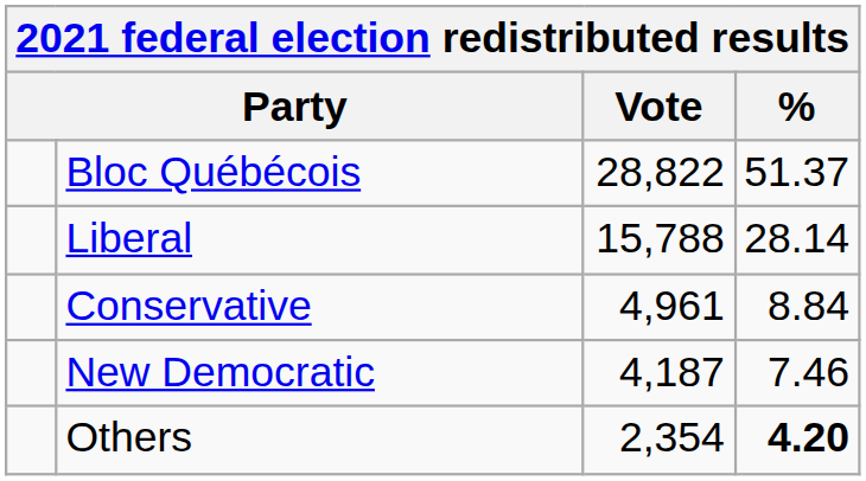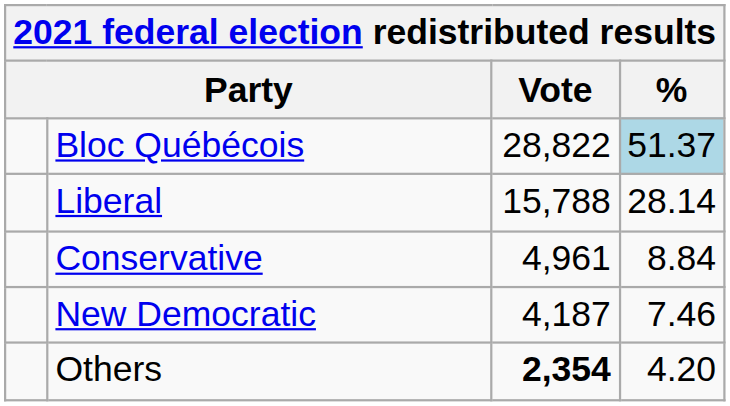Bloc Québécois | %: no background -> lightblue background
Others | Vote: normal -> bold
Others | %: bold -> normal
